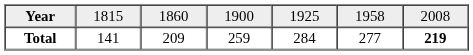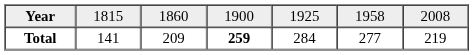row 2 | column 4: normal -> bold
row 2 | column 7: bold -> normal
